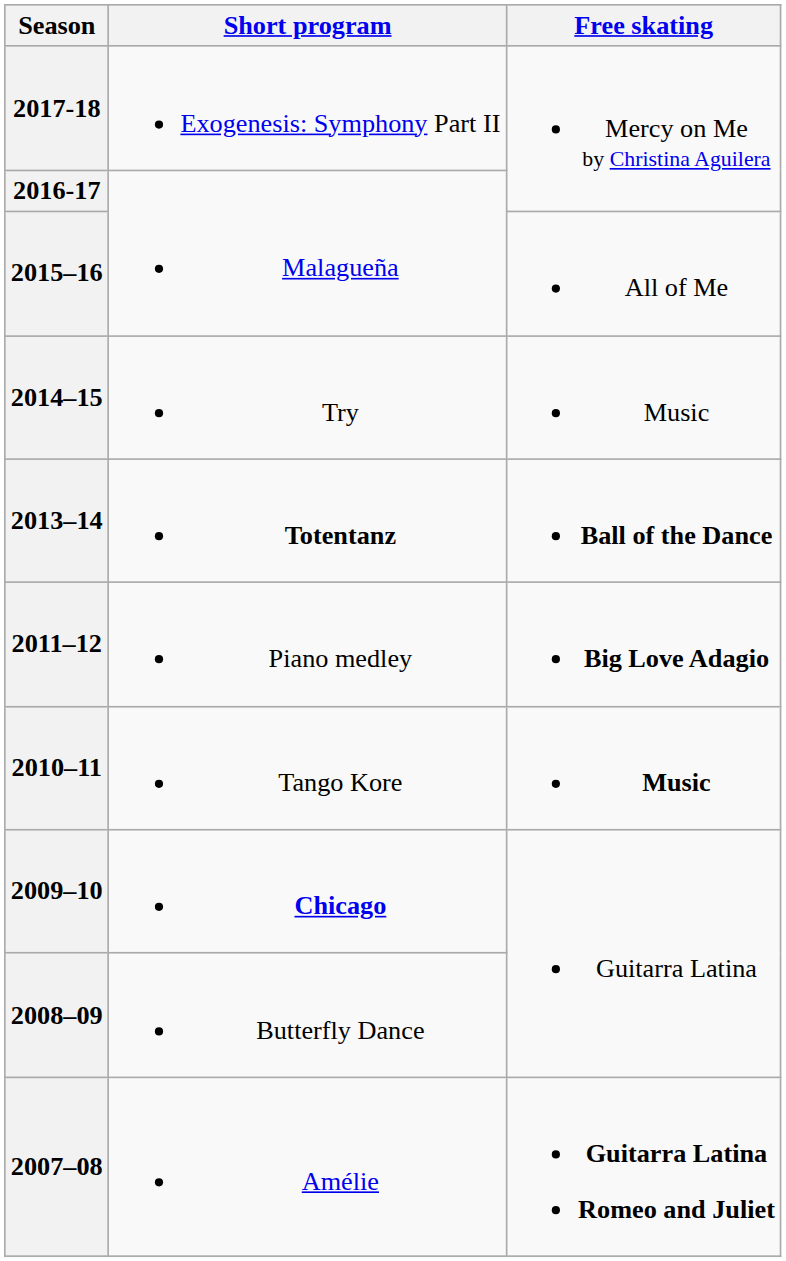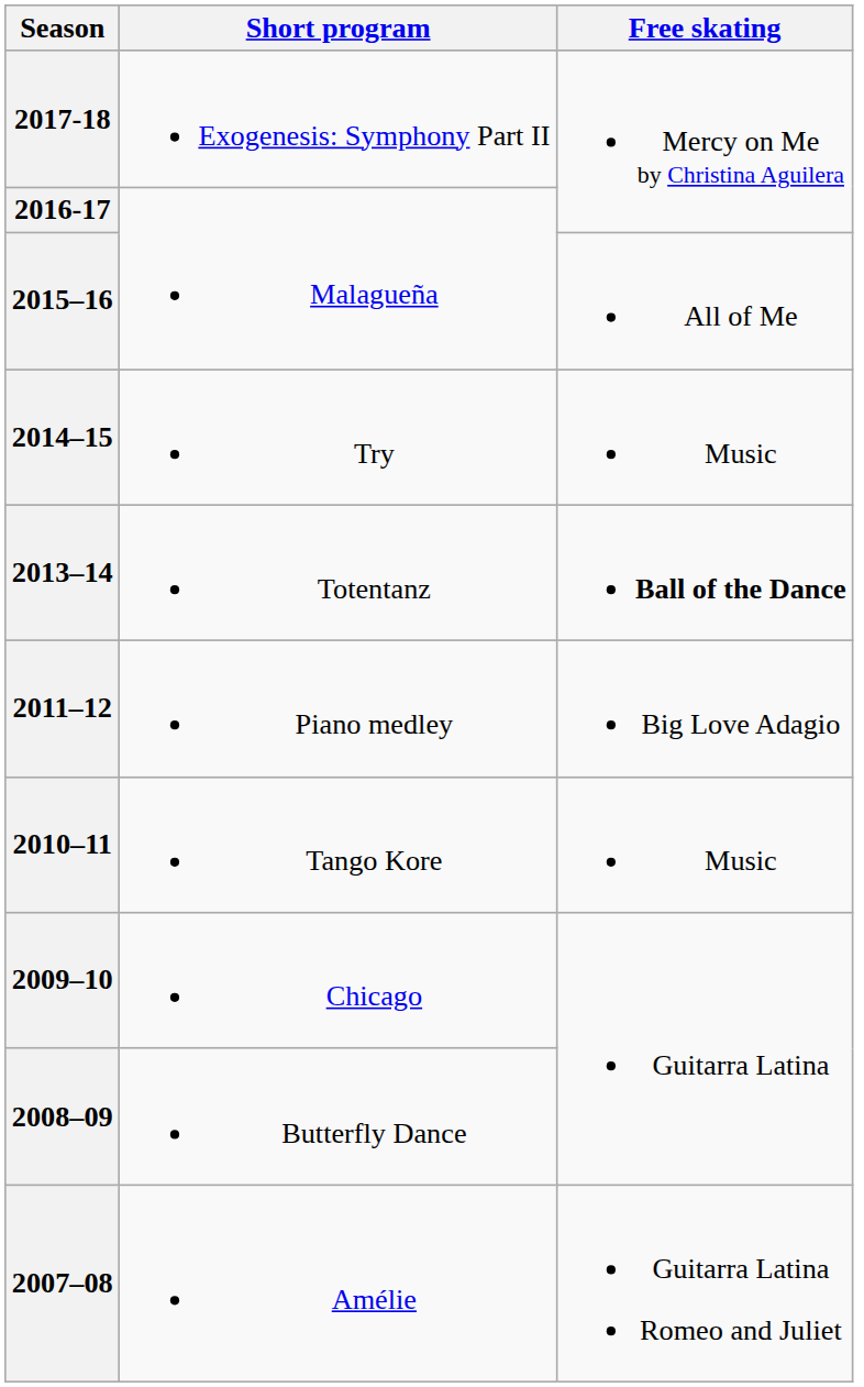2013–14 | Short program: bold -> normal
2011–12 | Free skating: bold -> normal
2010–11 | Free skating: bold -> normal
2009–10 | Short program: bold -> normal
2007–08 | Free skating: bold -> normal
